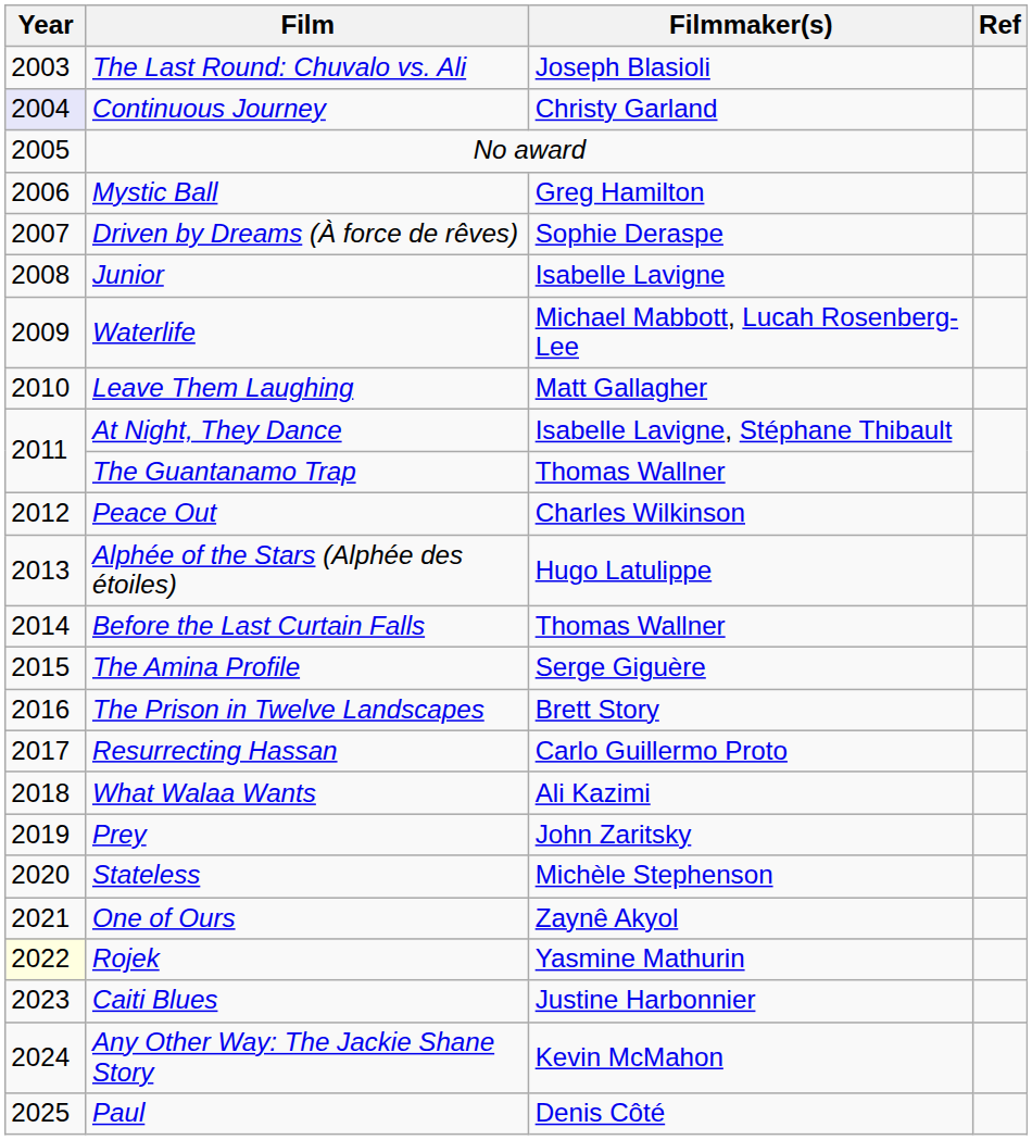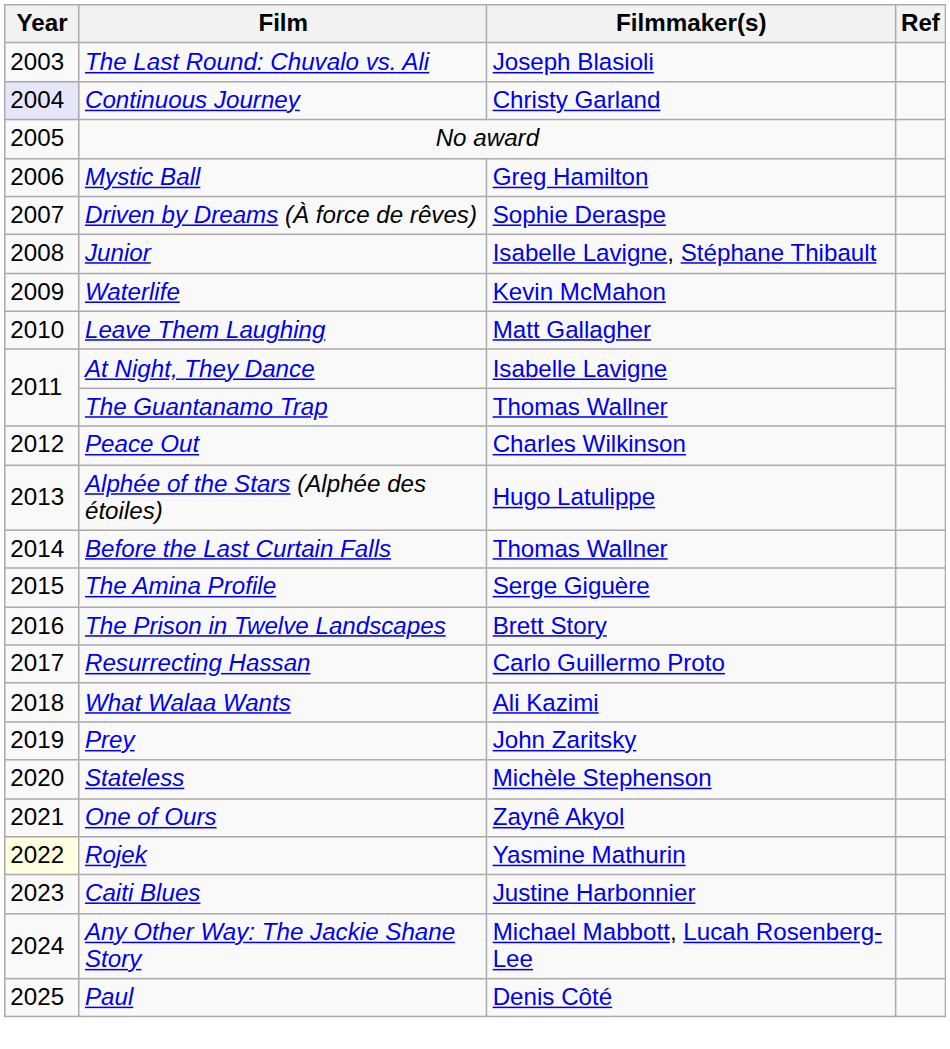Junior | Filmmaker(s): Isabelle Lavigne -> Isabelle Lavigne, Stéphane Thibault
Waterlife | Filmmaker(s): Michael Mabbott, Lucah Rosenberg-Lee -> Kevin McMahon
At Night, They Dance | Filmmaker(s): Isabelle Lavigne, Stéphane Thibault -> Isabelle Lavigne
Any Other Way: The Jackie Shane Story | Filmmaker(s): Kevin McMahon -> Michael Mabbott, Lucah Rosenberg-Lee
